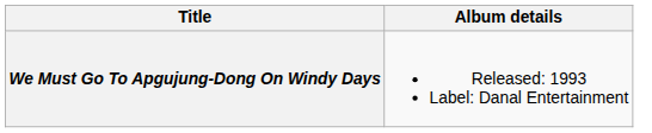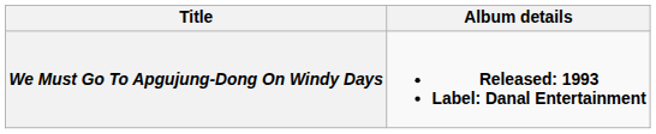We Must Go To Apgujung-Dong On Windy Days | Album details: normal -> bold
